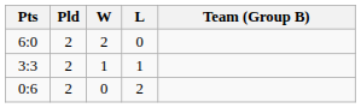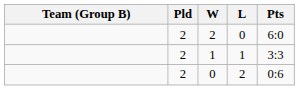columns swapped: Team (Group B) <-> Pts
